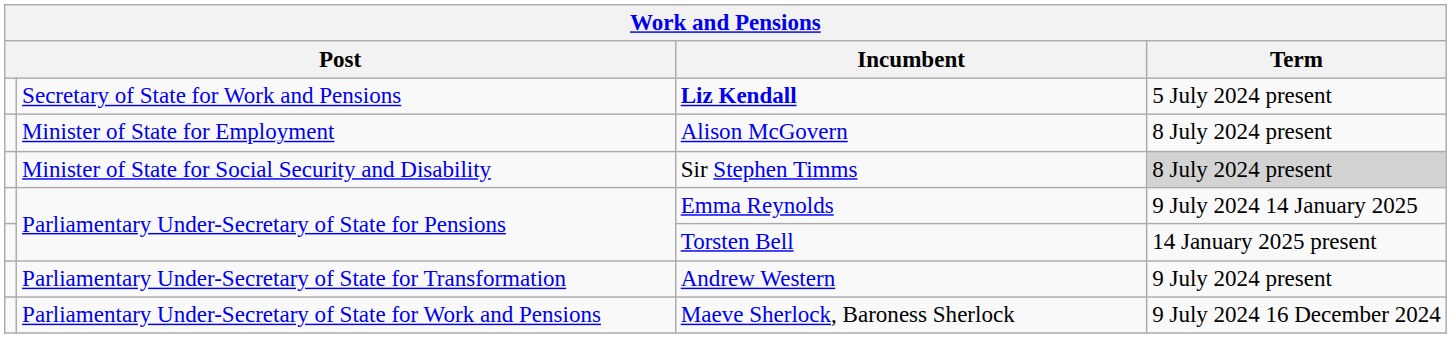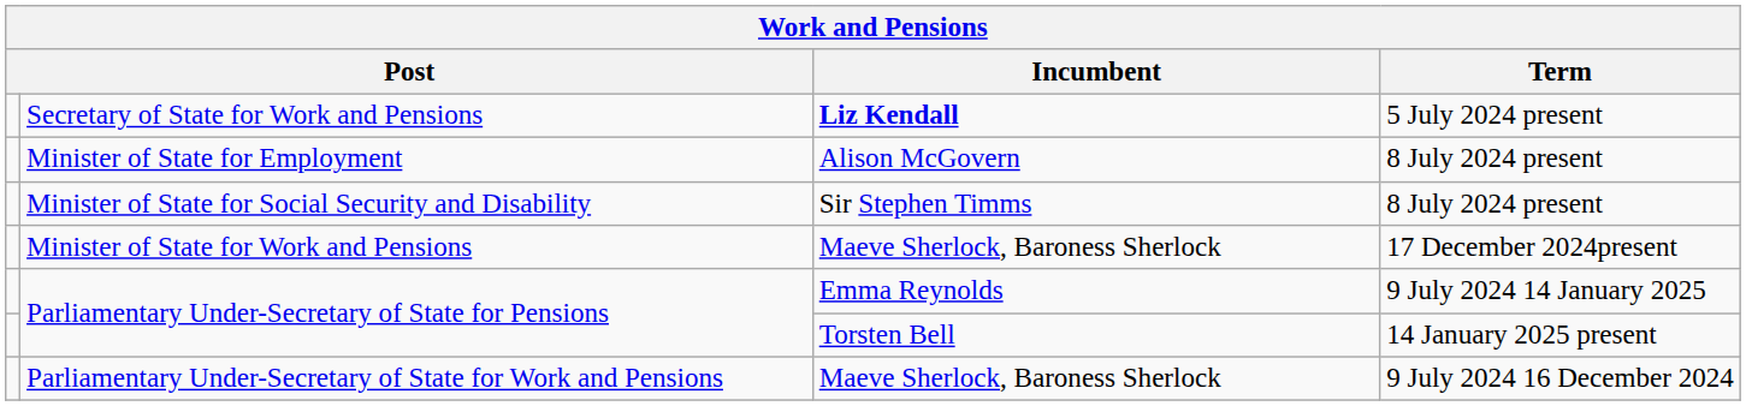Minister of State for Social Security and Disability | Term: lightgrey background -> no background
+ row: Minister of State for Work and Pensions | Maeve Sherlock, Baroness Sherlock | 17 December 2024present
- row: Parliamentary Under-Secretary of State for Transformation | Andrew Western | 9 July 2024 present
